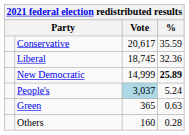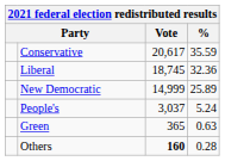New Democratic | %: bold -> normal
People's | Vote: lightblue background -> no background
Others | Vote: normal -> bold
